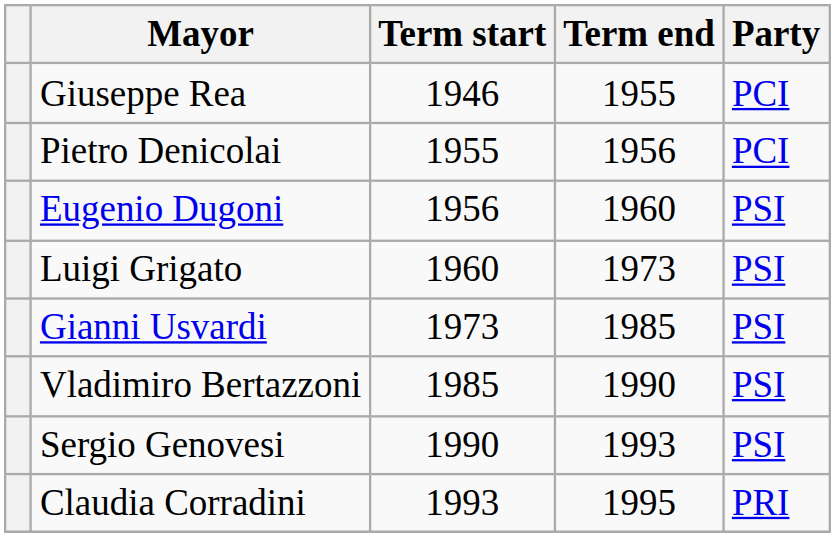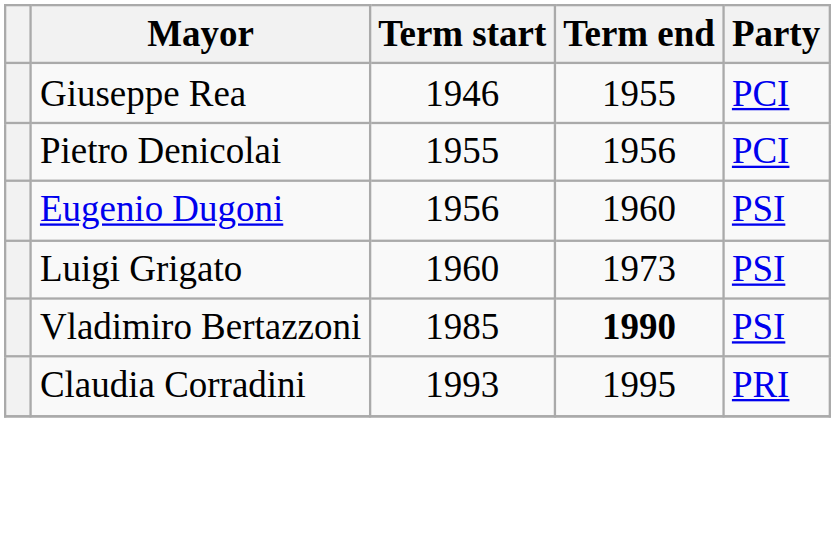- row: Gianni Usvardi | 1973 | 1985 | PSI
Vladimiro Bertazzoni | Term end: normal -> bold
- row: Sergio Genovesi | 1990 | 1993 | PSI
